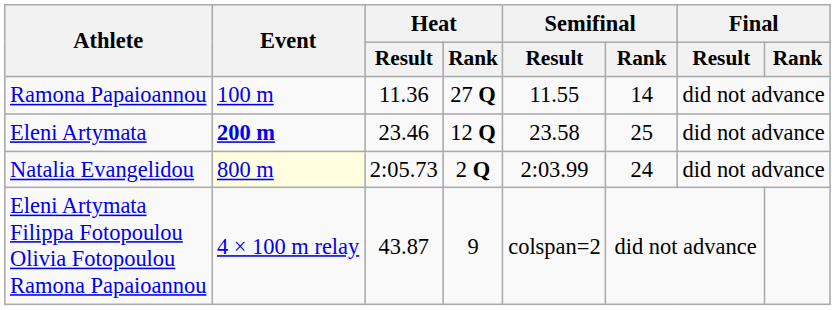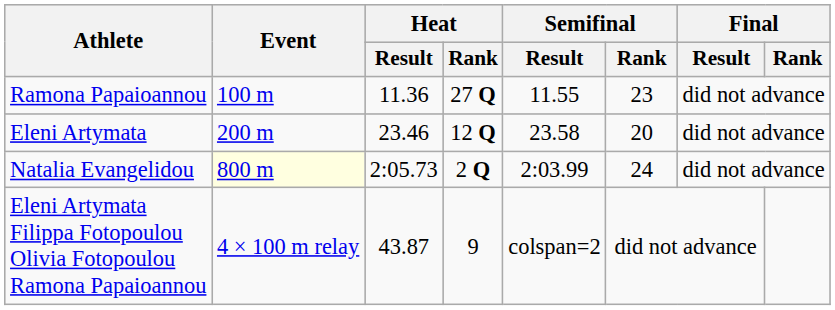Ramona Papaioannou | Semifinal / Rank: 14 -> 23
Eleni Artymata | Event: bold -> normal
Eleni Artymata | Semifinal / Rank: 25 -> 20
